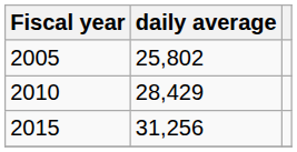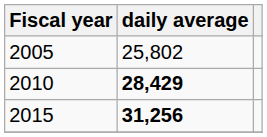2010 | daily average: normal -> bold
2015 | daily average: normal -> bold
